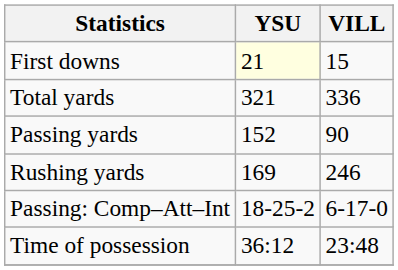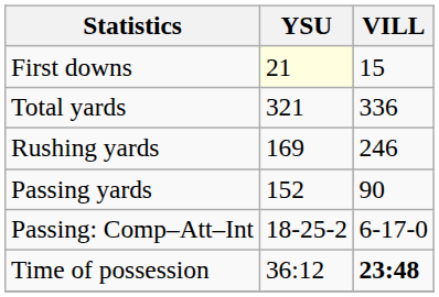rows swapped: Rushing yards <-> Passing yards
Time of possession | VILL: normal -> bold
